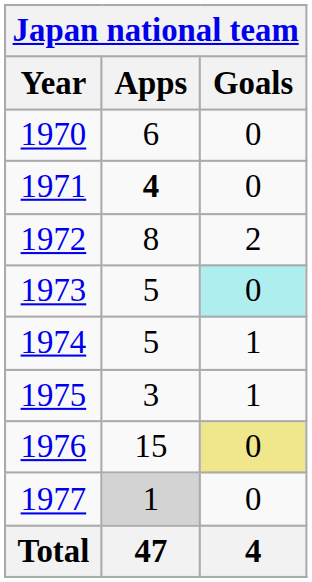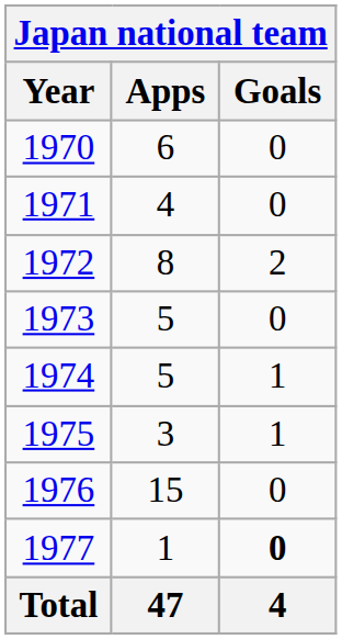1971 | Apps: bold -> normal
1973 | Goals: paleturquoise background -> no background
1976 | Goals: khaki background -> no background
1977 | Apps: lightgrey background -> no background
1977 | Goals: normal -> bold
